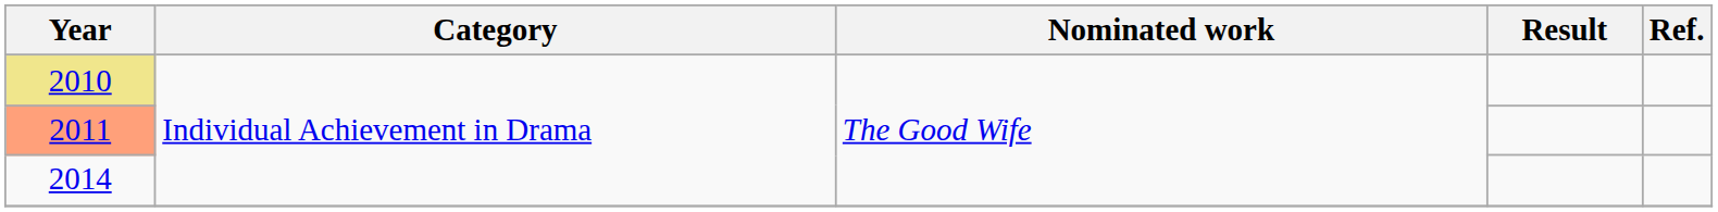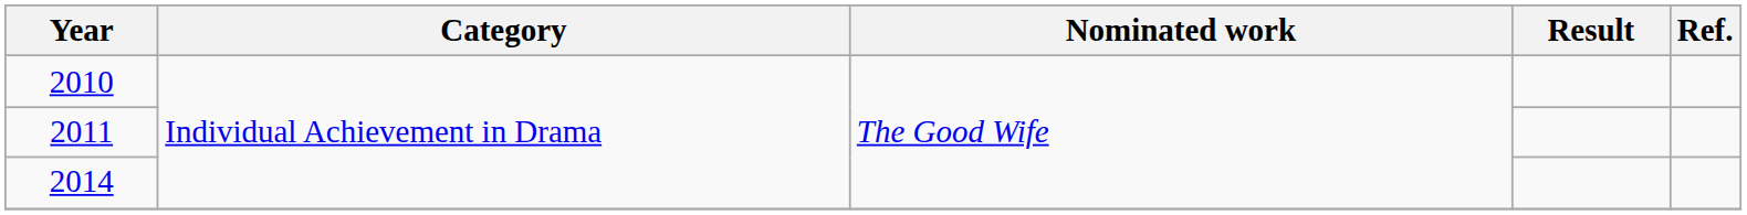2010 | Year: khaki background -> no background
2011 | Year: lightsalmon background -> no background
